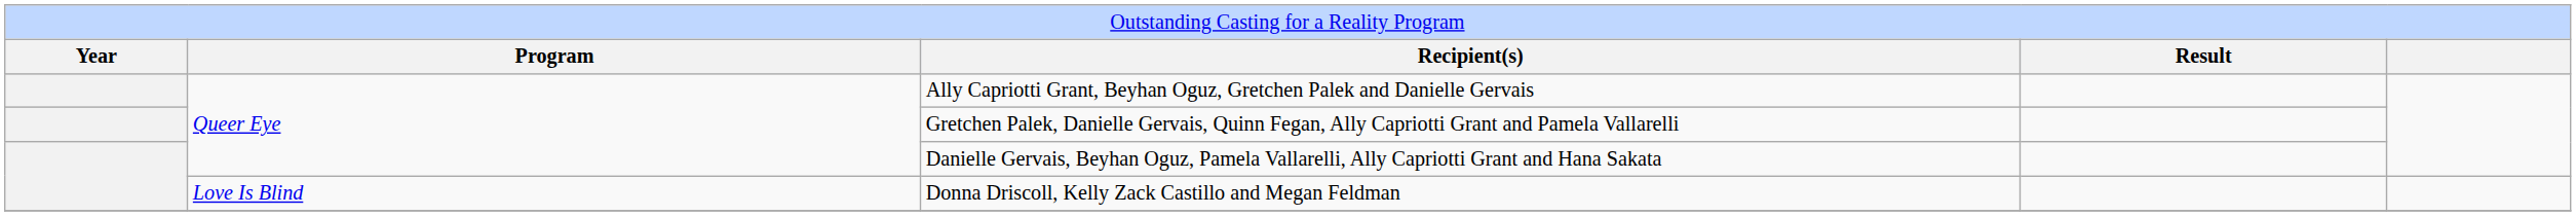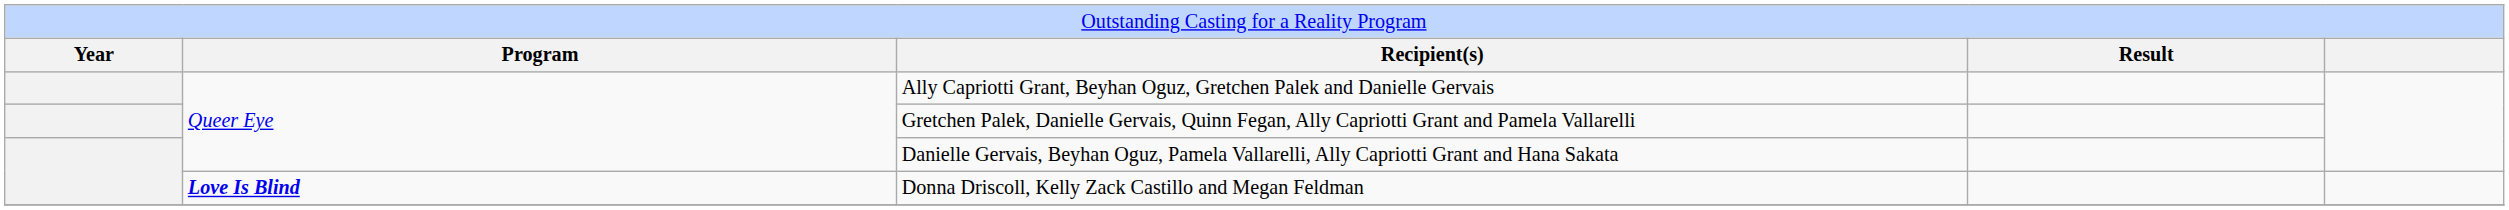Donna Driscoll, Kelly Zack Castillo and Megan Feldman | column 2: normal -> bold
